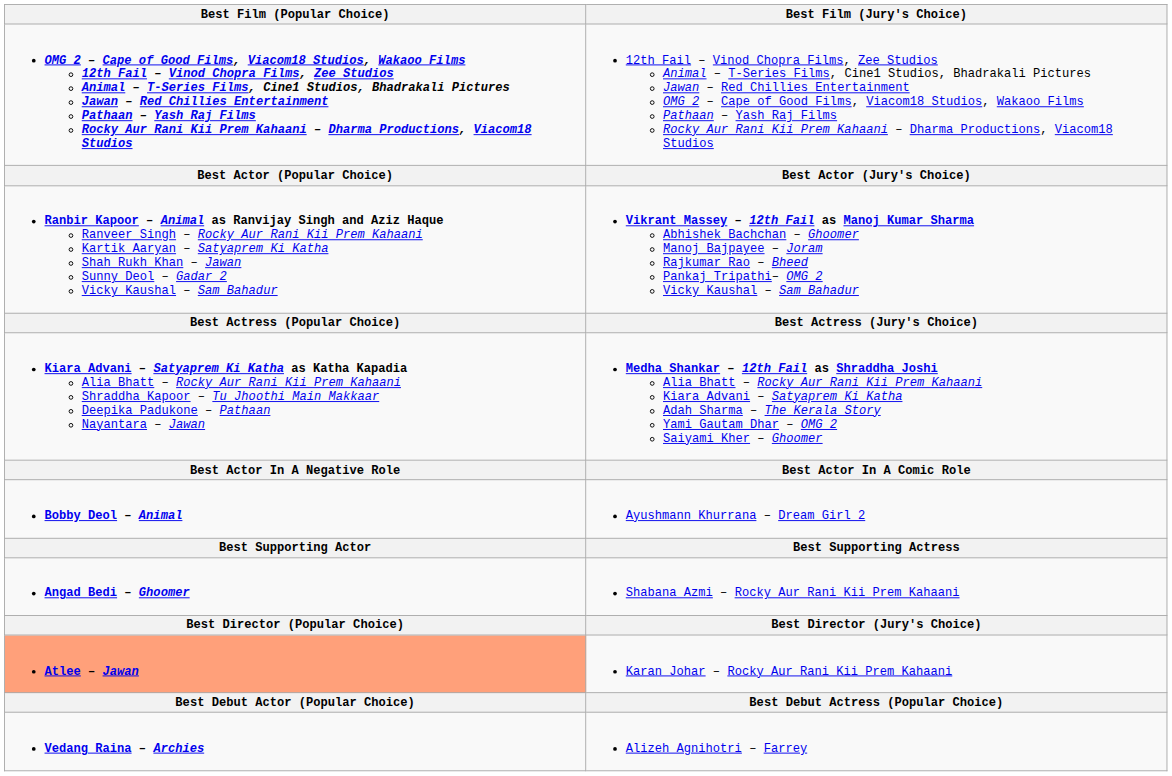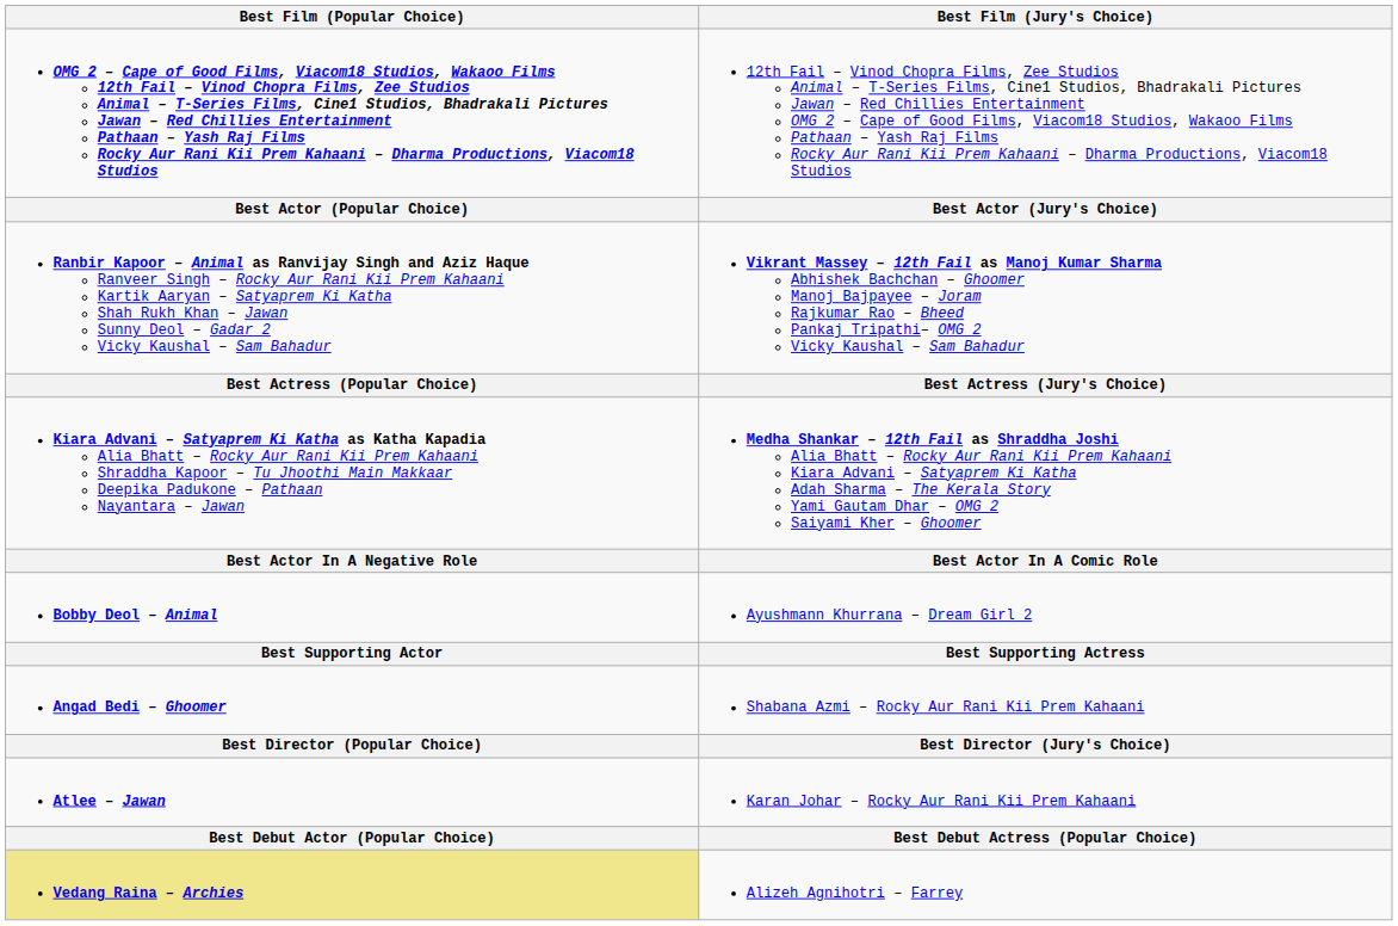Atlee – Jawan | Best Film (Popular Choice): lightsalmon background -> no background
Vedang Raina – Archies | Best Film (Popular Choice): no background -> khaki background
